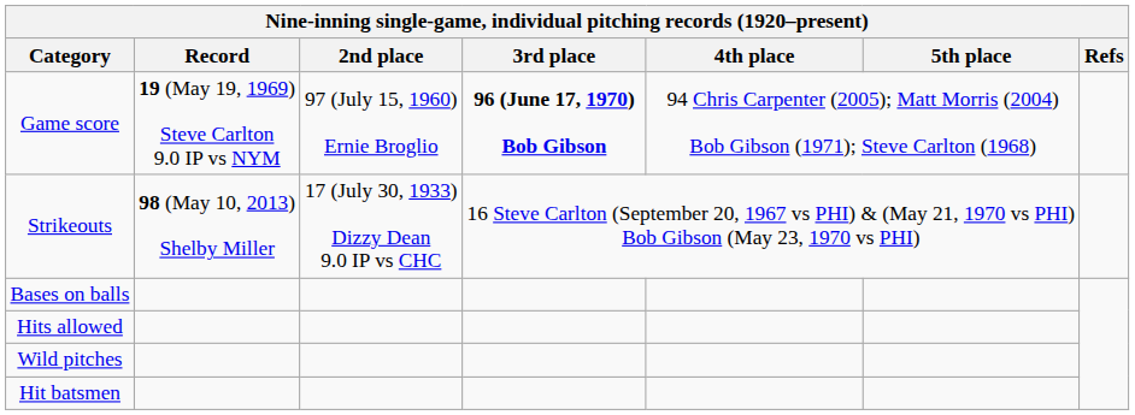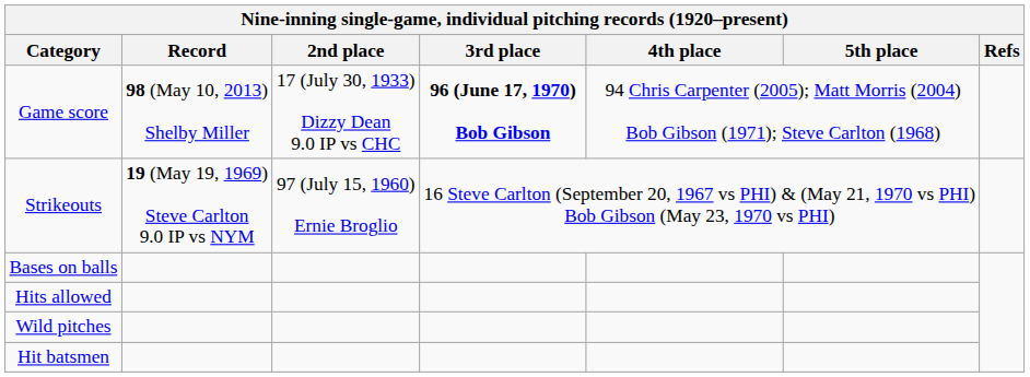Game score | Record: 19 (May 19, 1969) Steve Carlton 9.0 IP vs NYM -> 98 (May 10, 2013) Shelby Miller
Game score | 2nd place: 97 (July 15, 1960) Ernie Broglio -> 17 (July 30, 1933) Dizzy Dean 9.0 IP vs CHC
Strikeouts | Record: 98 (May 10, 2013) Shelby Miller -> 19 (May 19, 1969) Steve Carlton 9.0 IP vs NYM
Strikeouts | 2nd place: 17 (July 30, 1933) Dizzy Dean 9.0 IP vs CHC -> 97 (July 15, 1960) Ernie Broglio
